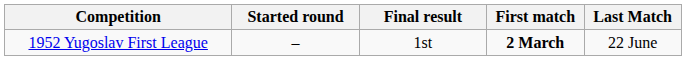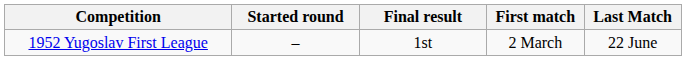1952 Yugoslav First League | First match: bold -> normal
